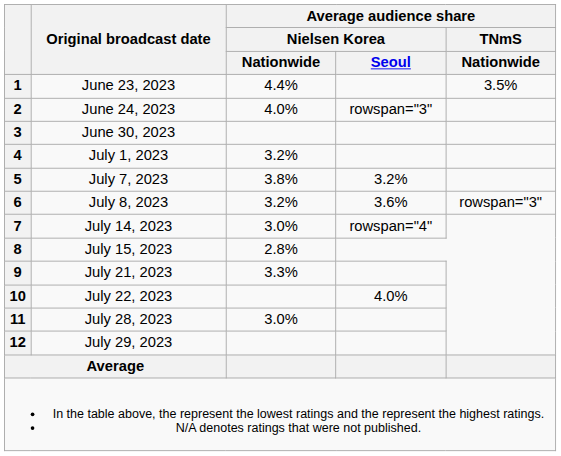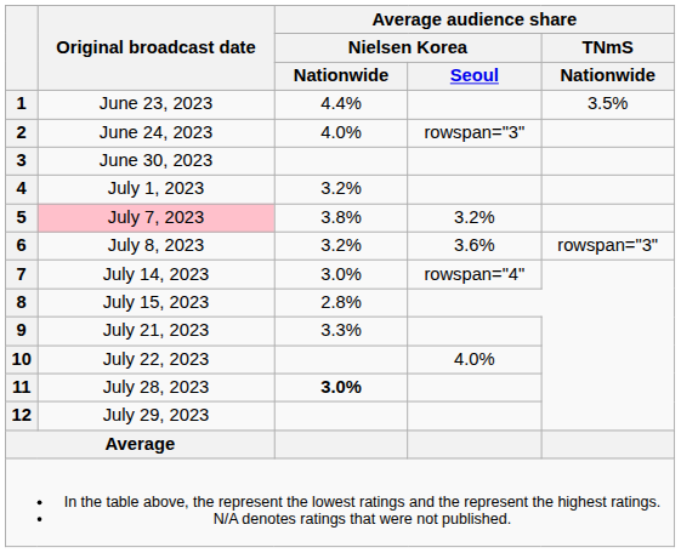5 | Original broadcast date: no background -> pink background
11 | Average audience share / Nielsen Korea / Nationwide: normal -> bold
